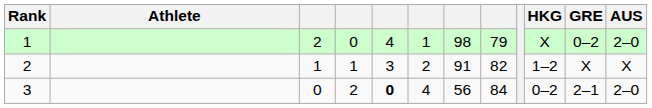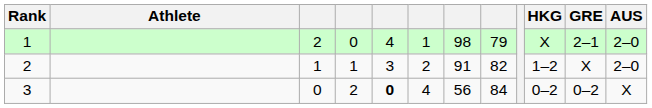row 2 | GRE: 0–2 -> 2–1
row 3 | AUS: X -> 2–0
row 4 | GRE: 2–1 -> 0–2
row 4 | AUS: 2–0 -> X
